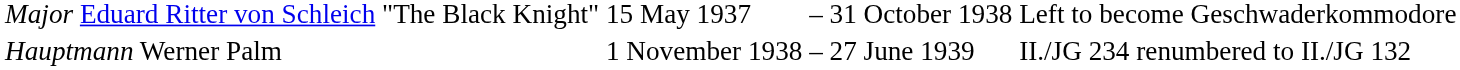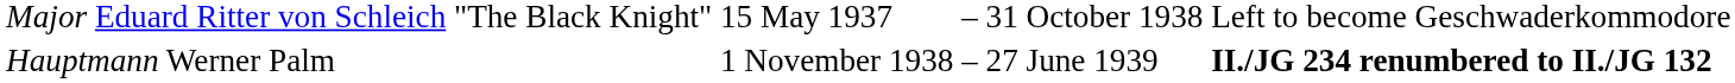Hauptmann Werner Palm | column 5: normal -> bold
